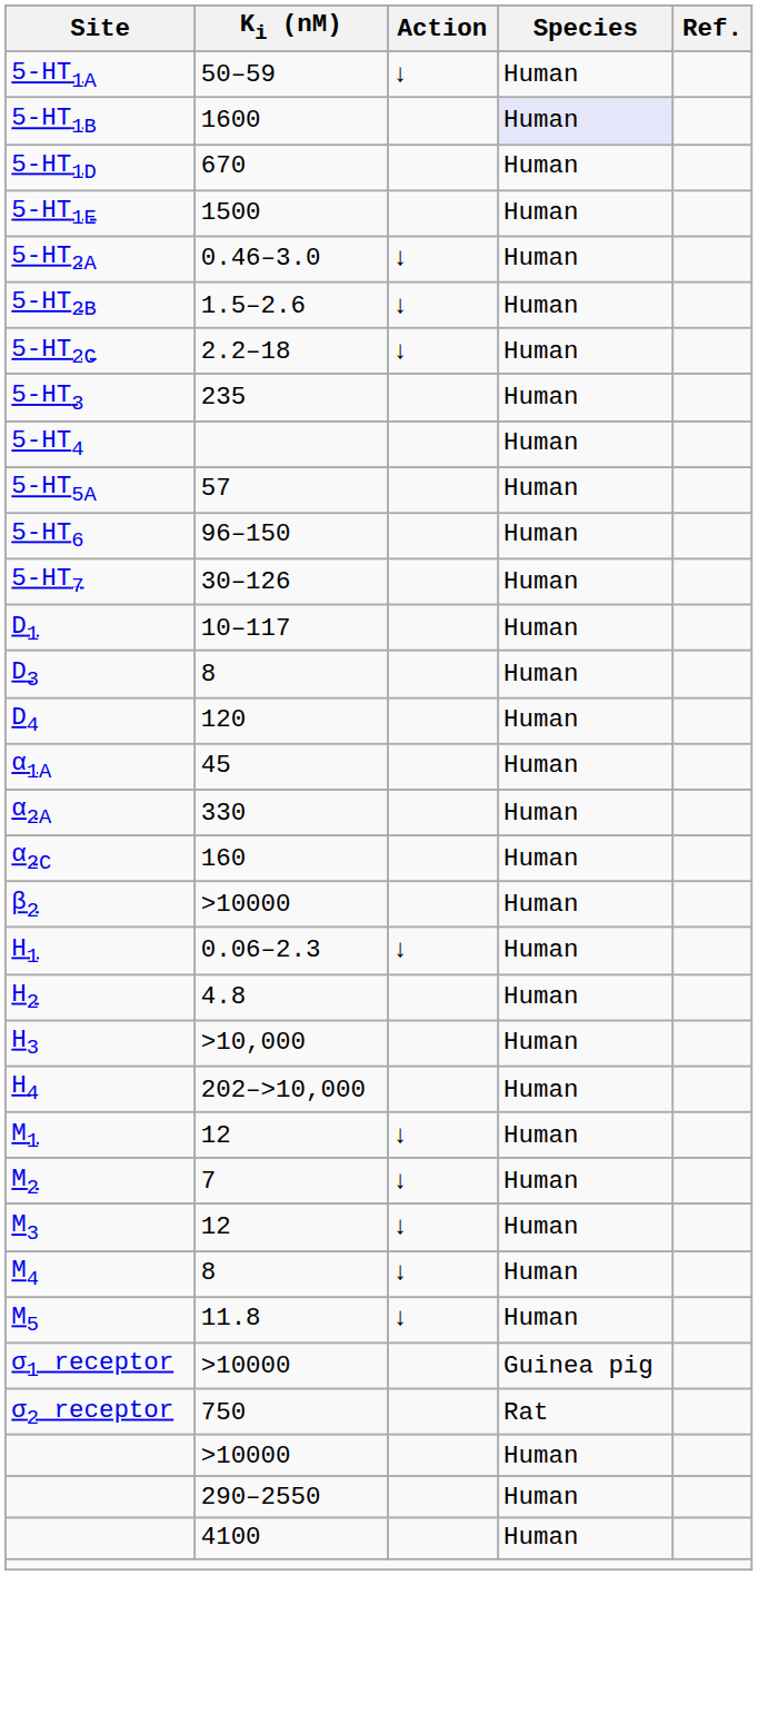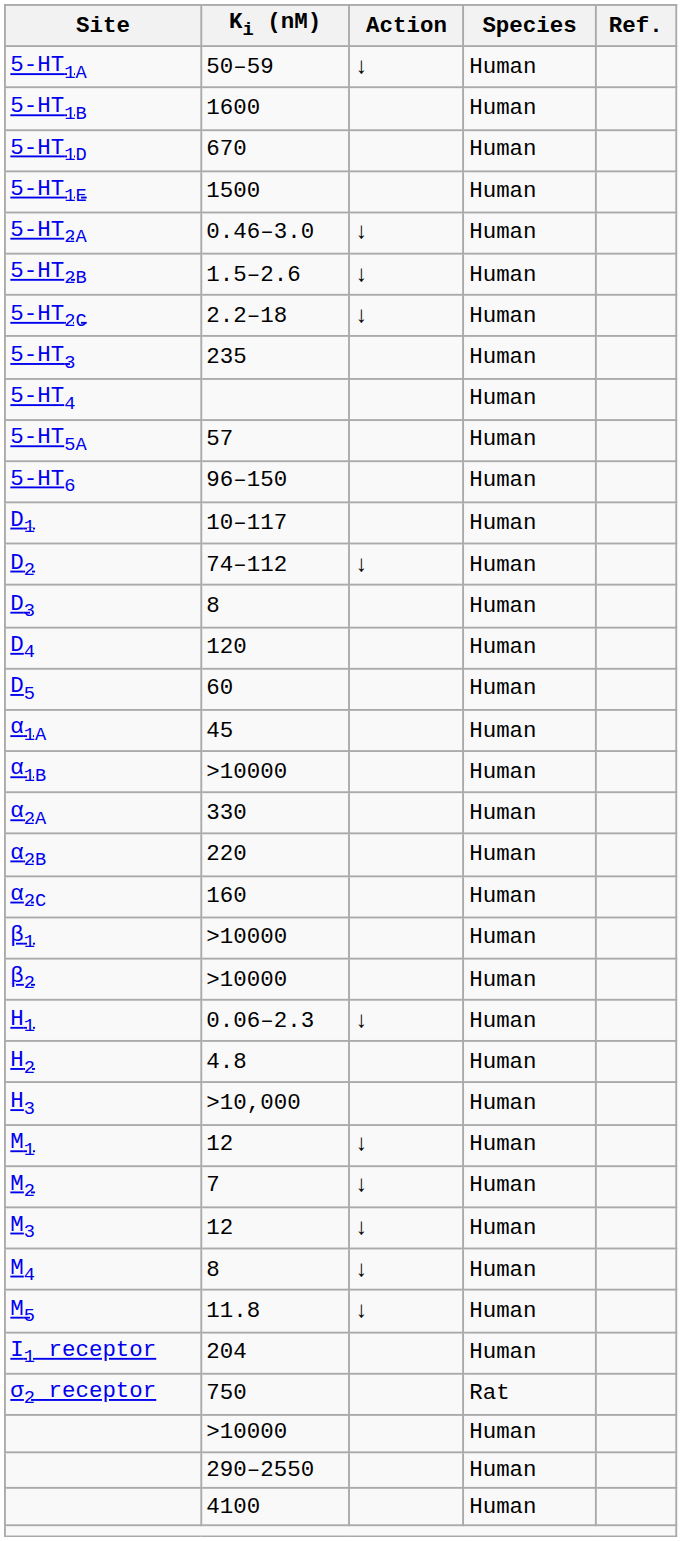5-HT1B | Species: lavender background -> no background
- row: 5-HT7 | 30–126 | Human
+ row: D2 | 74–112 | ↓ | Human
+ row: D5 | 60 | Human
+ row: α1B | >10000 | Human
+ row: α2B | 220 | Human
+ row: β1 | >10000 | Human
- row: H4 | 202–>10,000 | Human
+ row: I1 receptor | 204 | Human
- row: σ1 receptor | >10000 | Guinea pig
